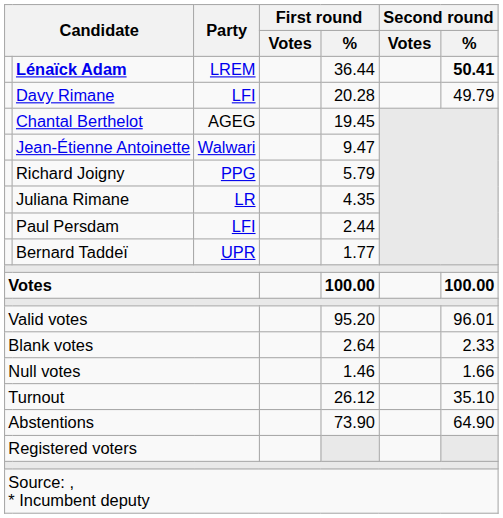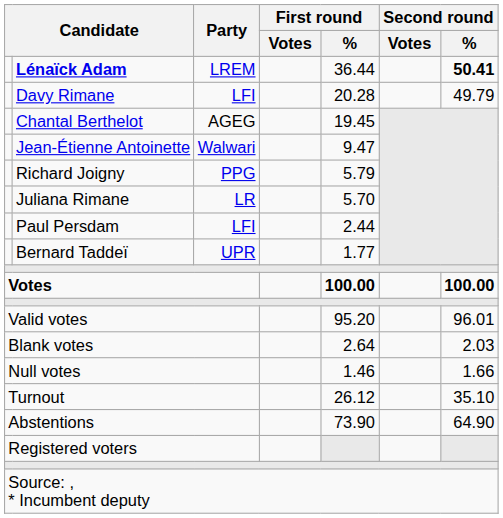Juliana Rimane | First round / %: 4.35 -> 5.70
Blank votes | Second round / %: 2.33 -> 2.03
